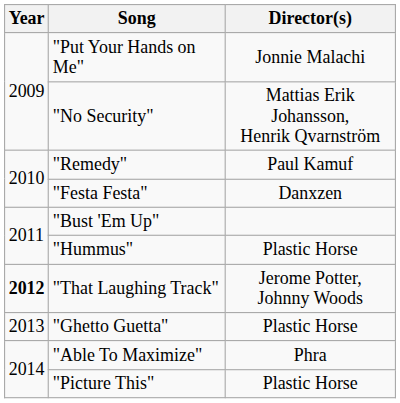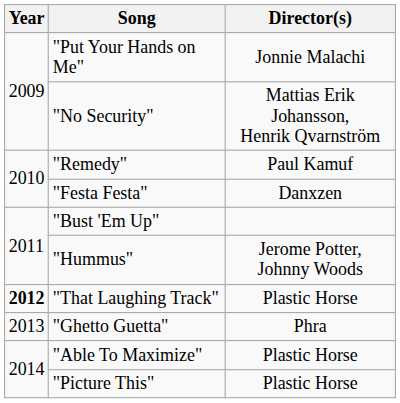"Hummus" | Director(s): Plastic Horse -> Jerome Potter, Johnny Woods
"That Laughing Track" | Director(s): Jerome Potter, Johnny Woods -> Plastic Horse
"Ghetto Guetta" | Director(s): Plastic Horse -> Phra
"Able To Maximize" | Director(s): Phra -> Plastic Horse
